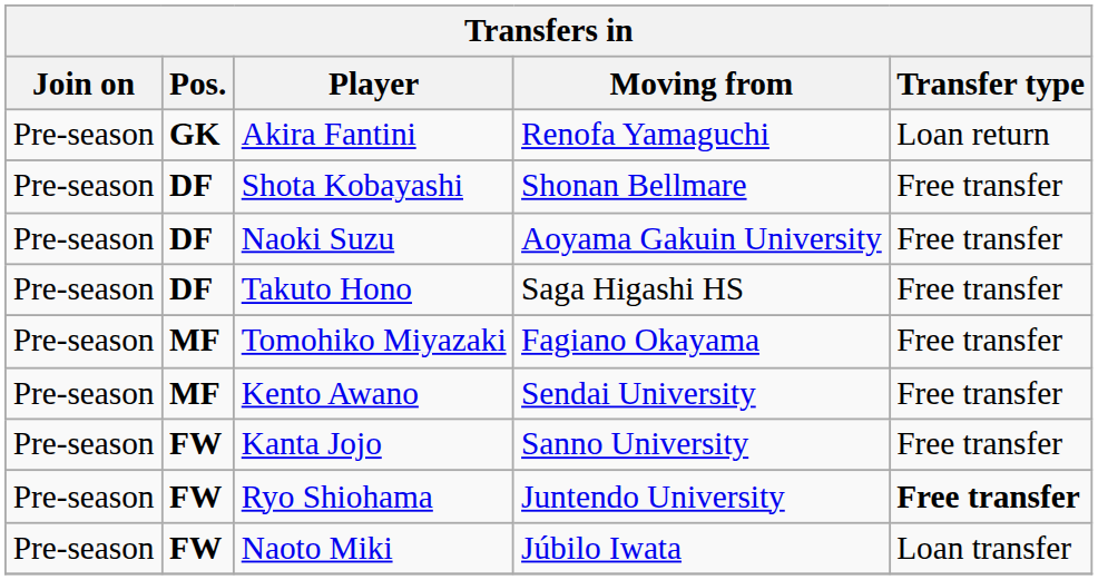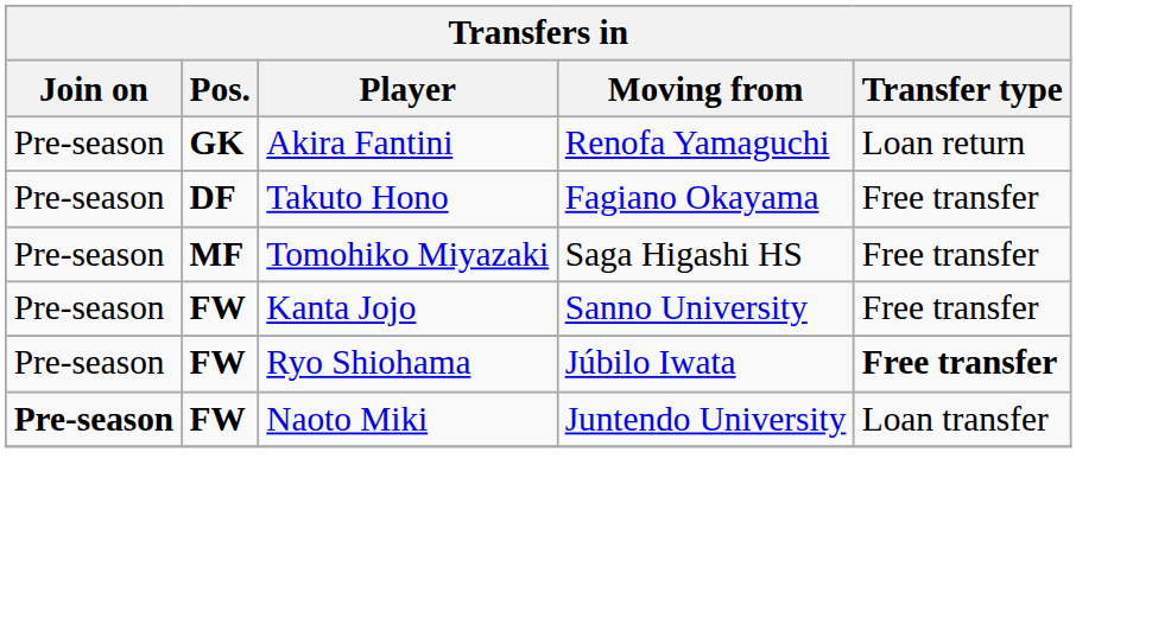- row: Pre-season | DF | Shota Kobayashi | Shonan Bellmare | Free transfer
- row: Pre-season | DF | Naoki Suzu | Aoyama Gakuin University | Free transfer
Takuto Hono | Moving from: Saga Higashi HS -> Fagiano Okayama
Tomohiko Miyazaki | Moving from: Fagiano Okayama -> Saga Higashi HS
- row: Pre-season | MF | Kento Awano | Sendai University | Free transfer
Ryo Shiohama | Moving from: Juntendo University -> Júbilo Iwata
Naoto Miki | Join on: normal -> bold
Naoto Miki | Moving from: Júbilo Iwata -> Juntendo University
